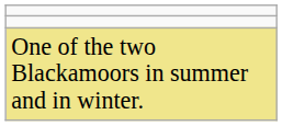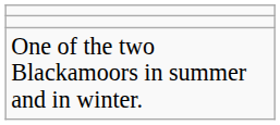row 3 | column 1: khaki background -> no background
